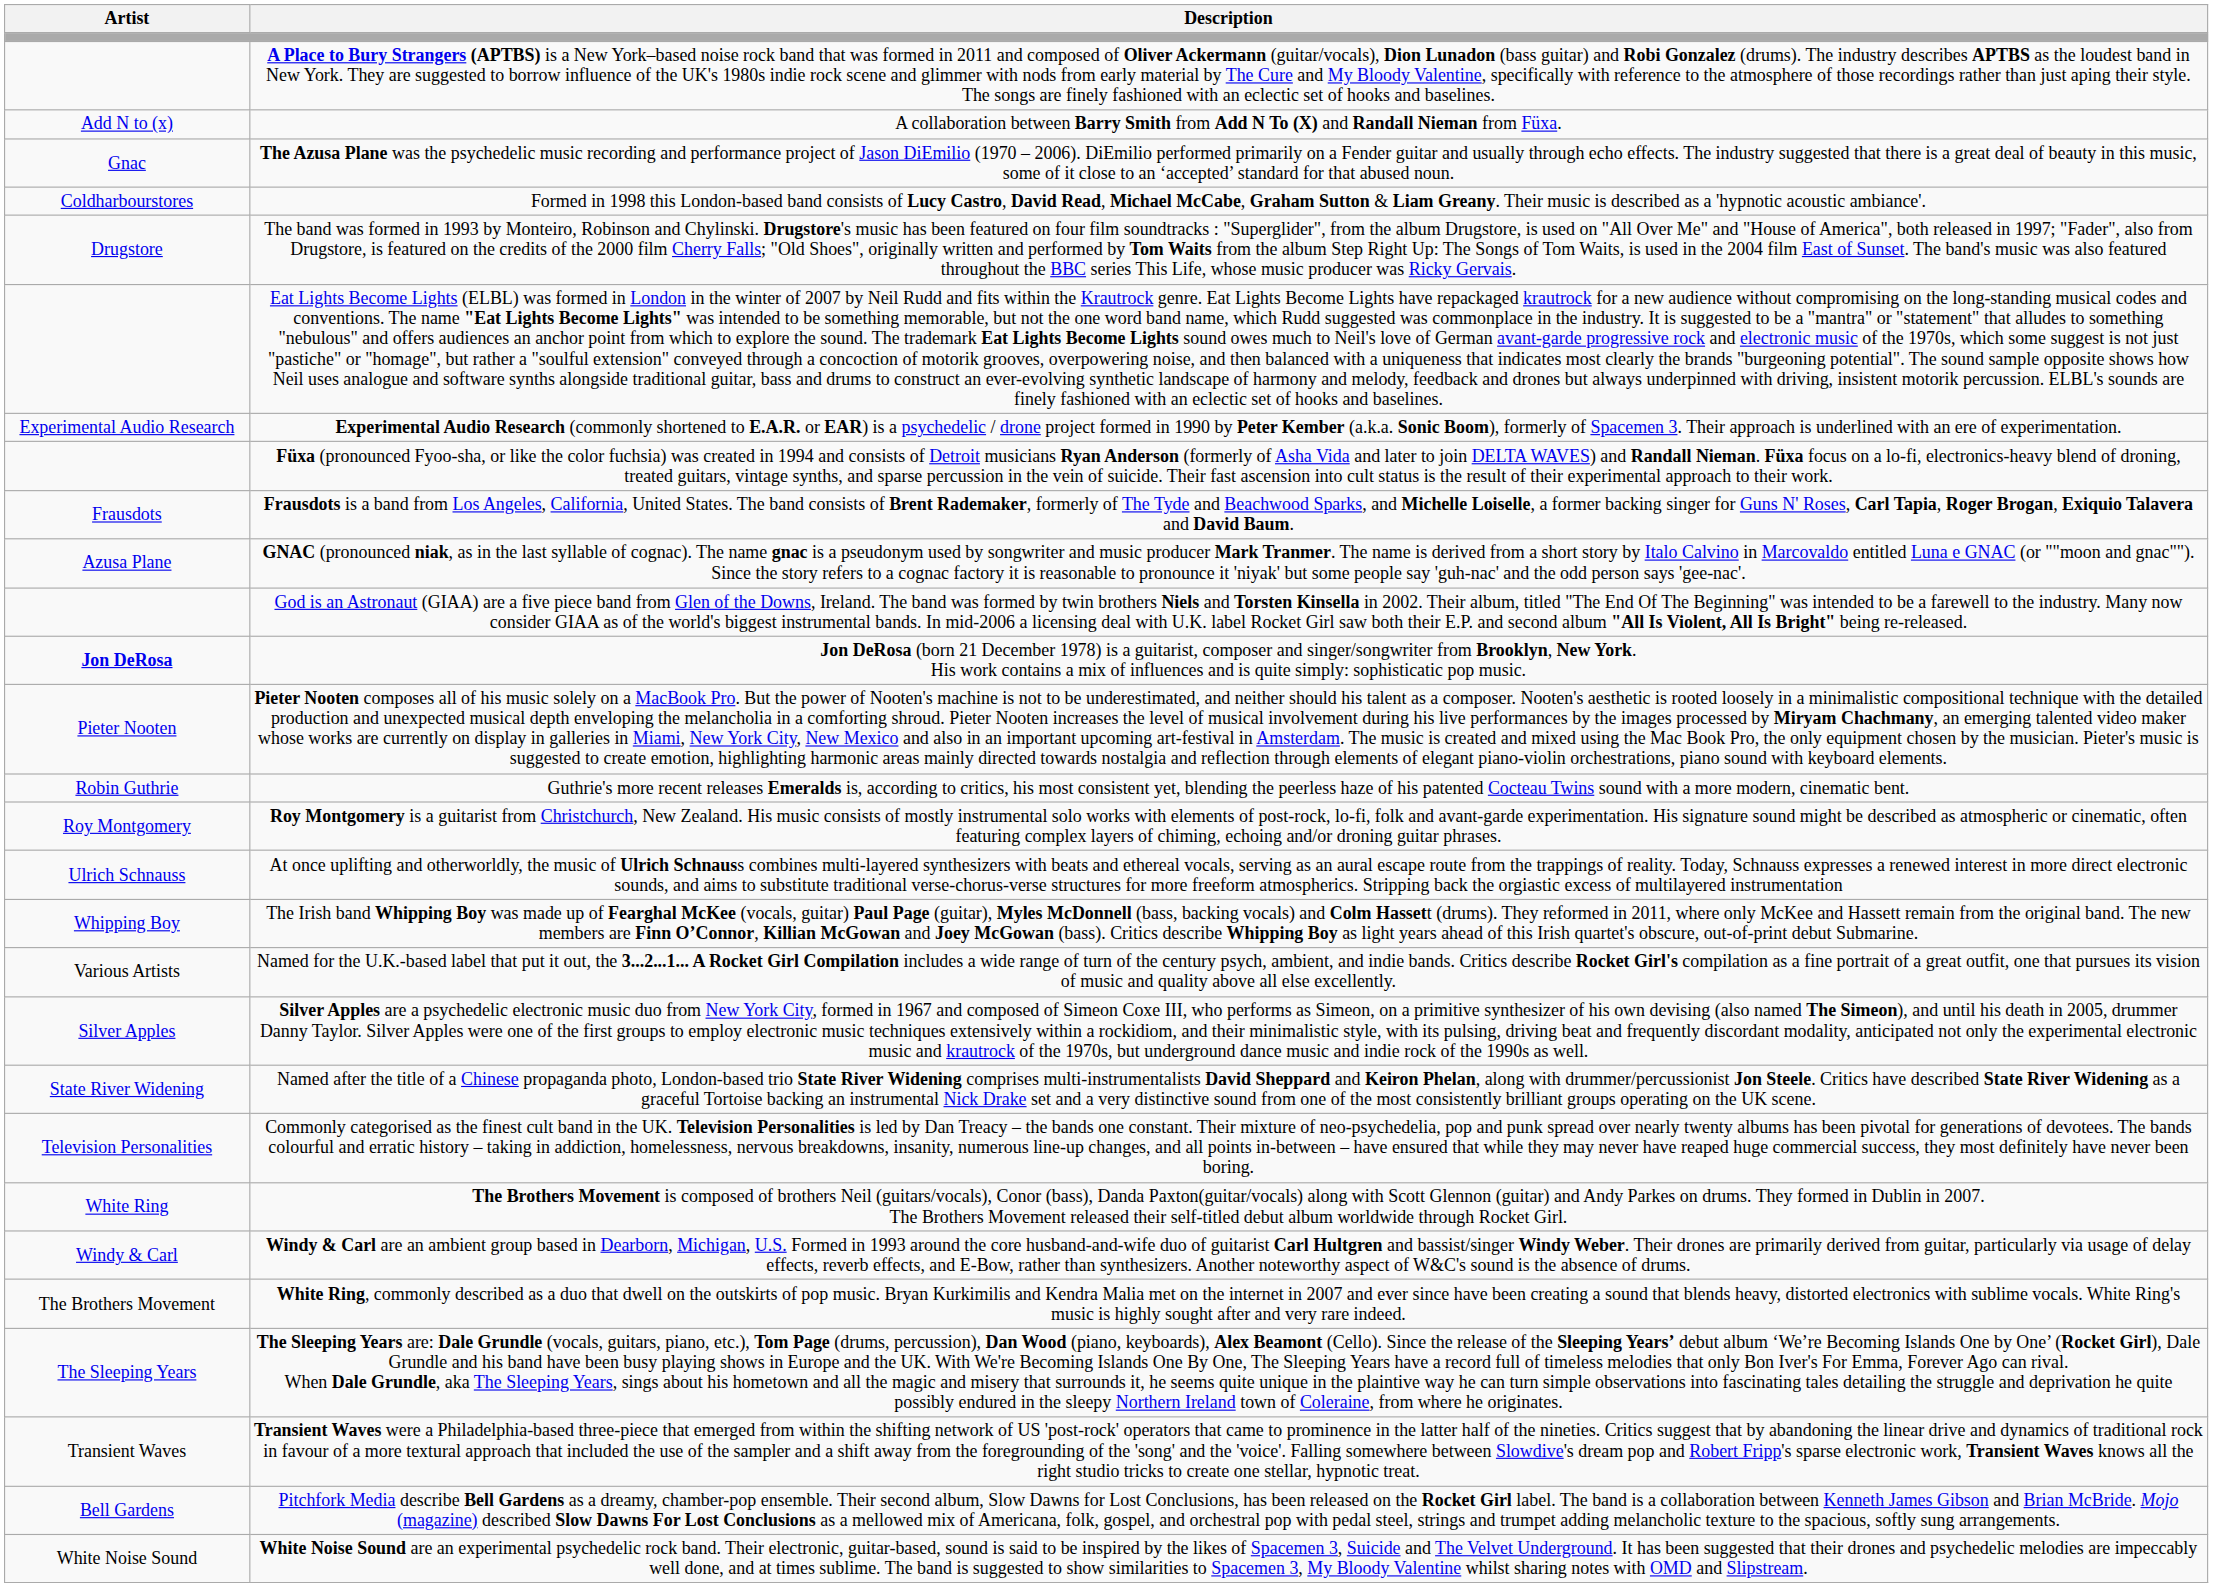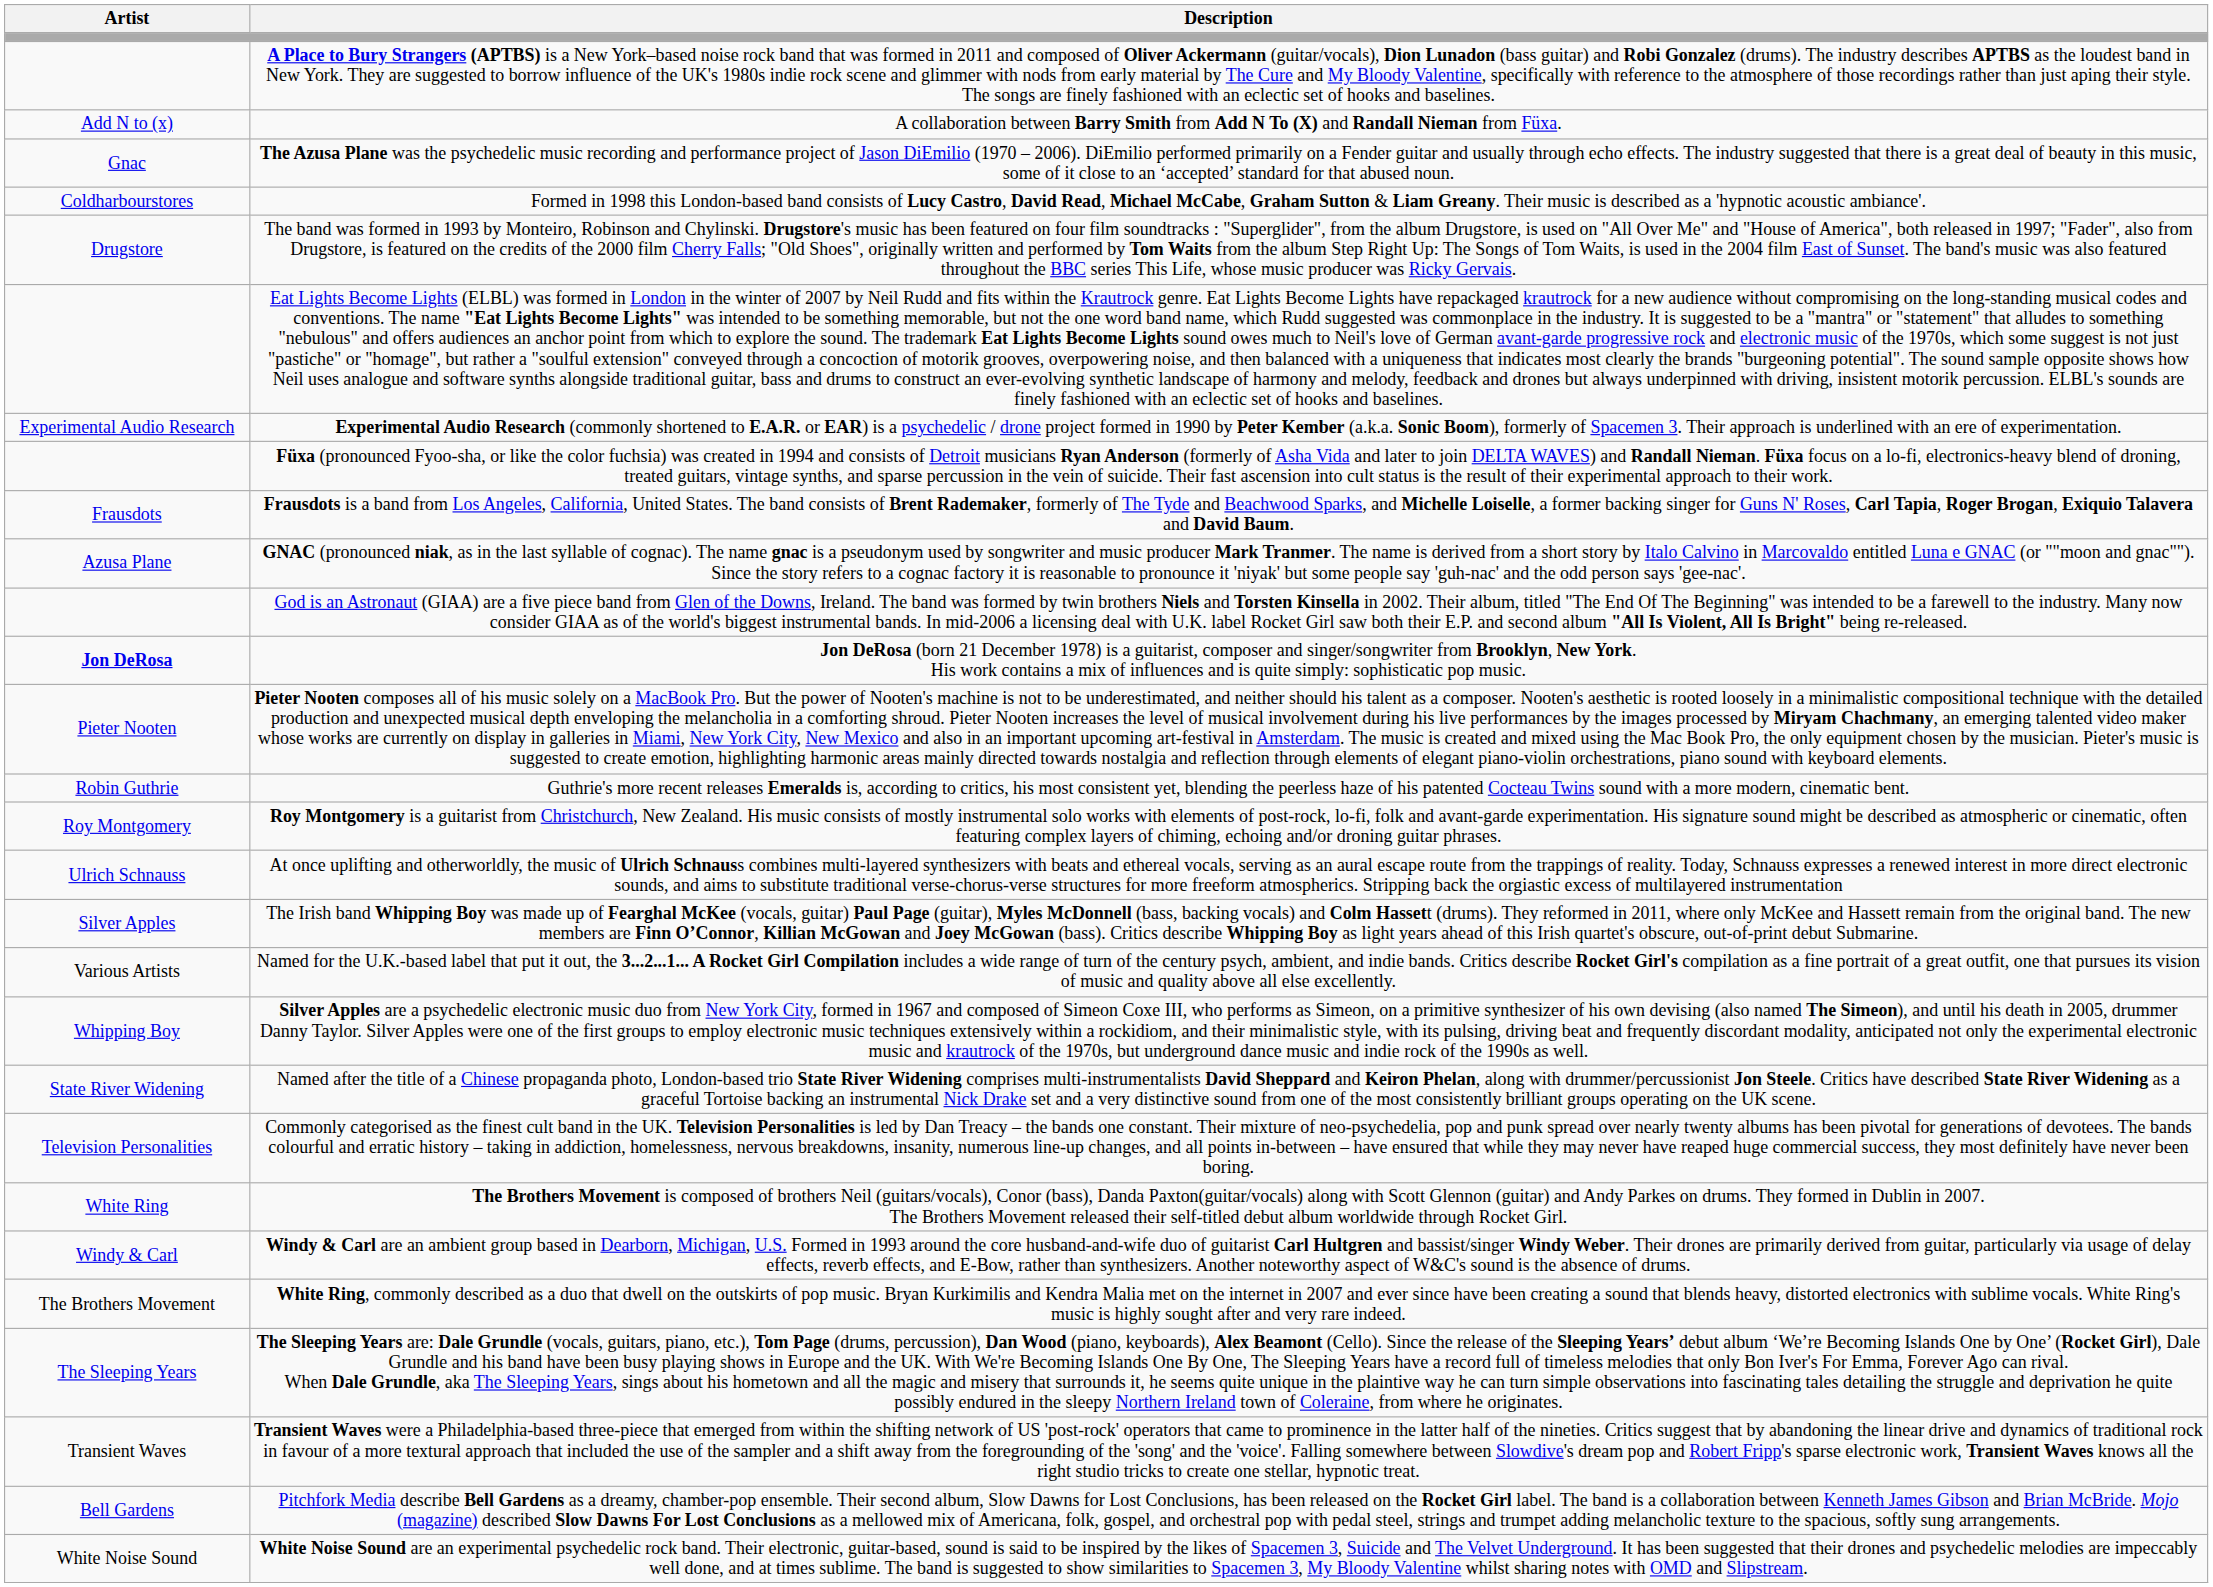row 19 | Artist: Whipping Boy -> Silver Apples
row 21 | Artist: Silver Apples -> Whipping Boy
